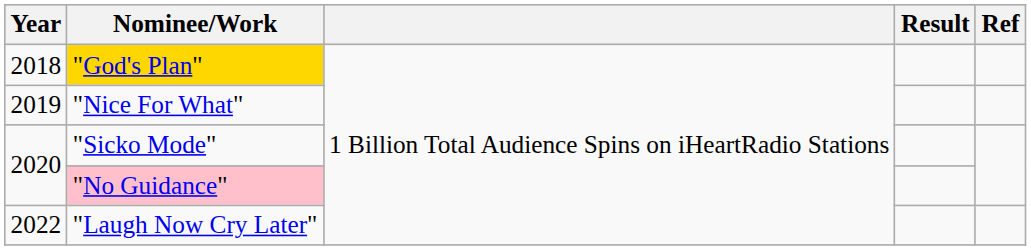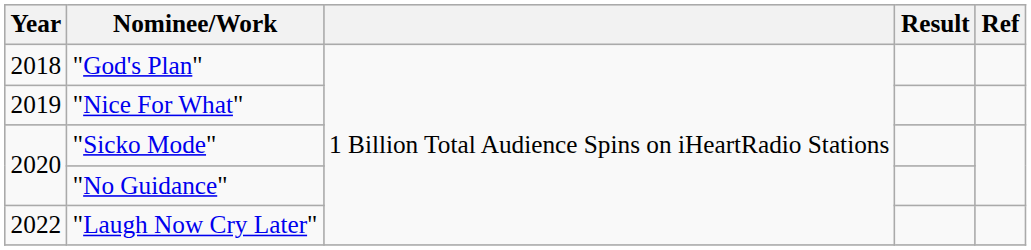row 2 | Nominee/Work: gold background -> no background
row 5 | Nominee/Work: pink background -> no background
